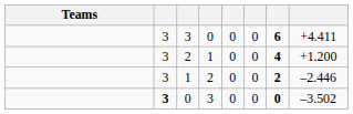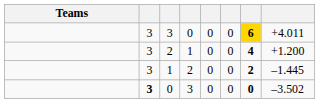row 2 | column 7: no background -> gold background
row 2 | column 8: +4.411 -> +4.011
row 4 | column 8: –2.446 -> –1.445
